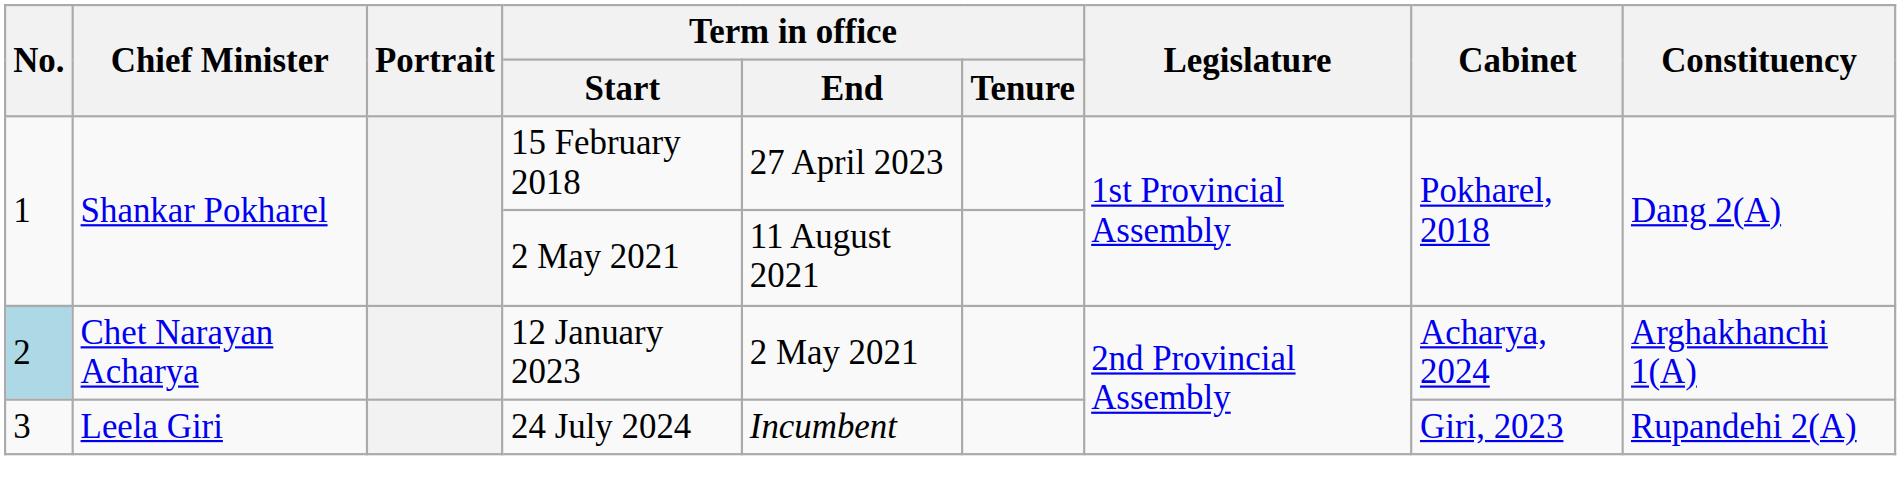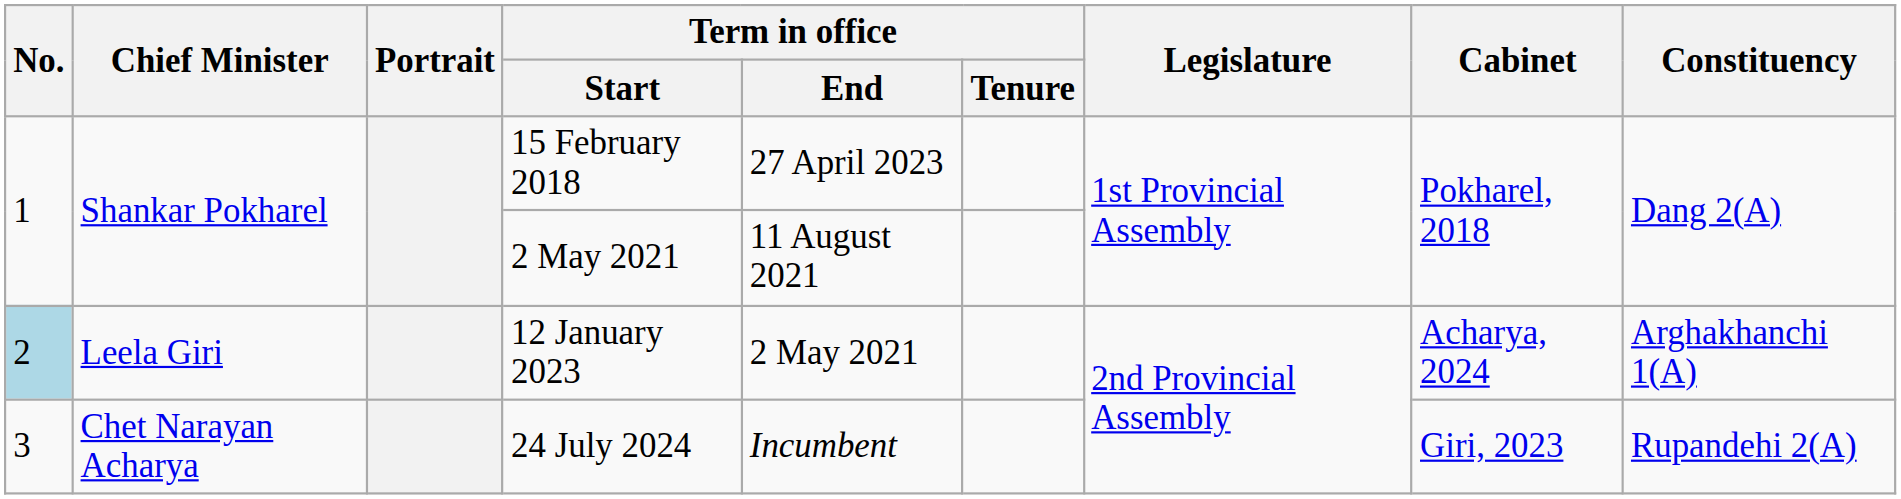12 January 2023 | Chief Minister: Chet Narayan Acharya -> Leela Giri
24 July 2024 | Chief Minister: Leela Giri -> Chet Narayan Acharya
